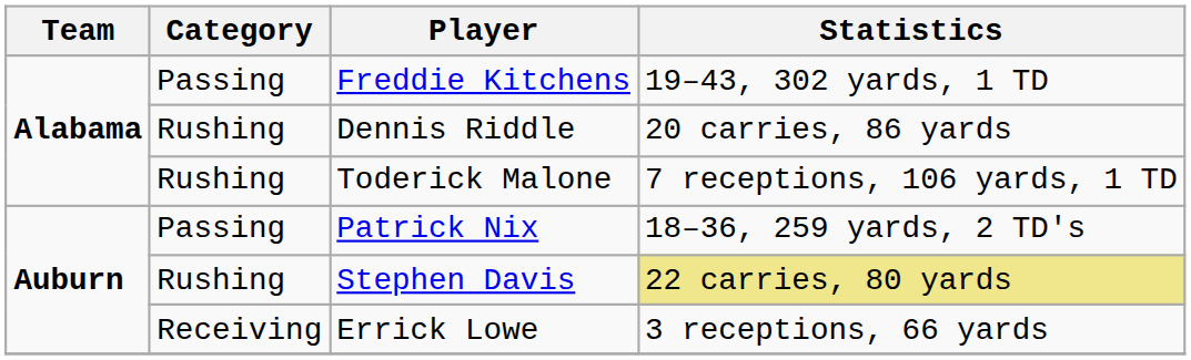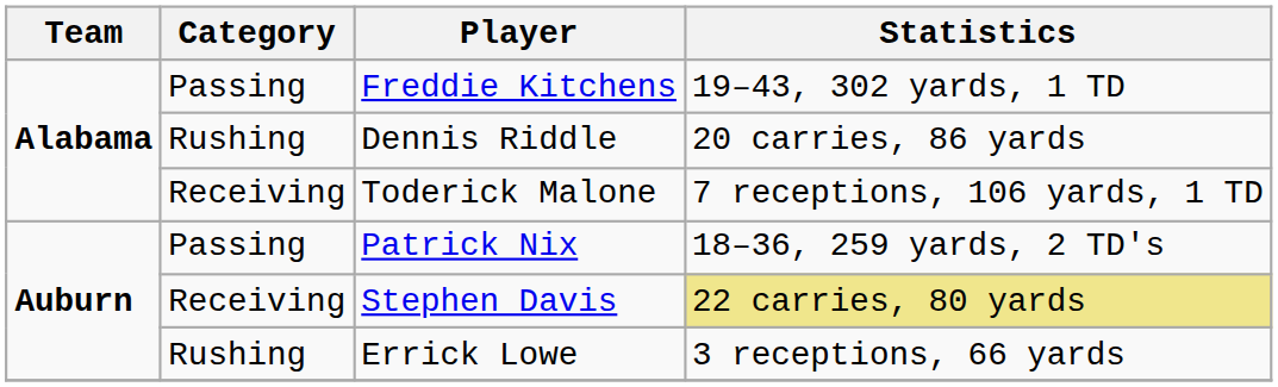Toderick Malone | Category: Rushing -> Receiving
Stephen Davis | Category: Rushing -> Receiving
Errick Lowe | Category: Receiving -> Rushing
